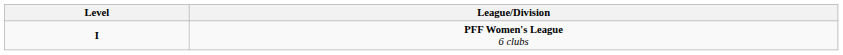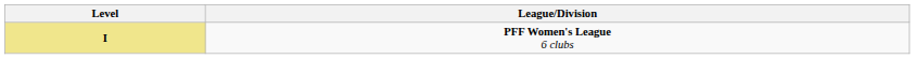PFF Women's League 6 clubs | Level: no background -> khaki background
